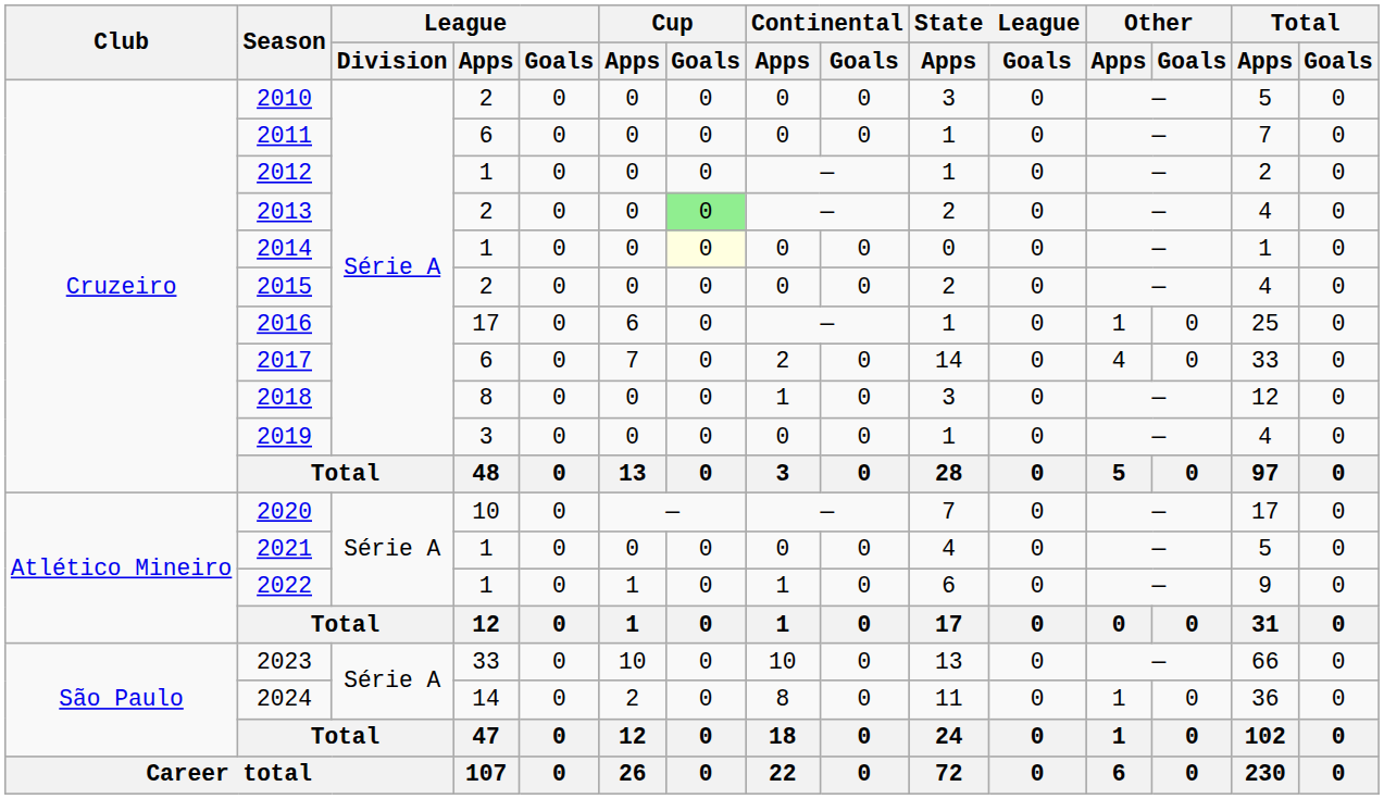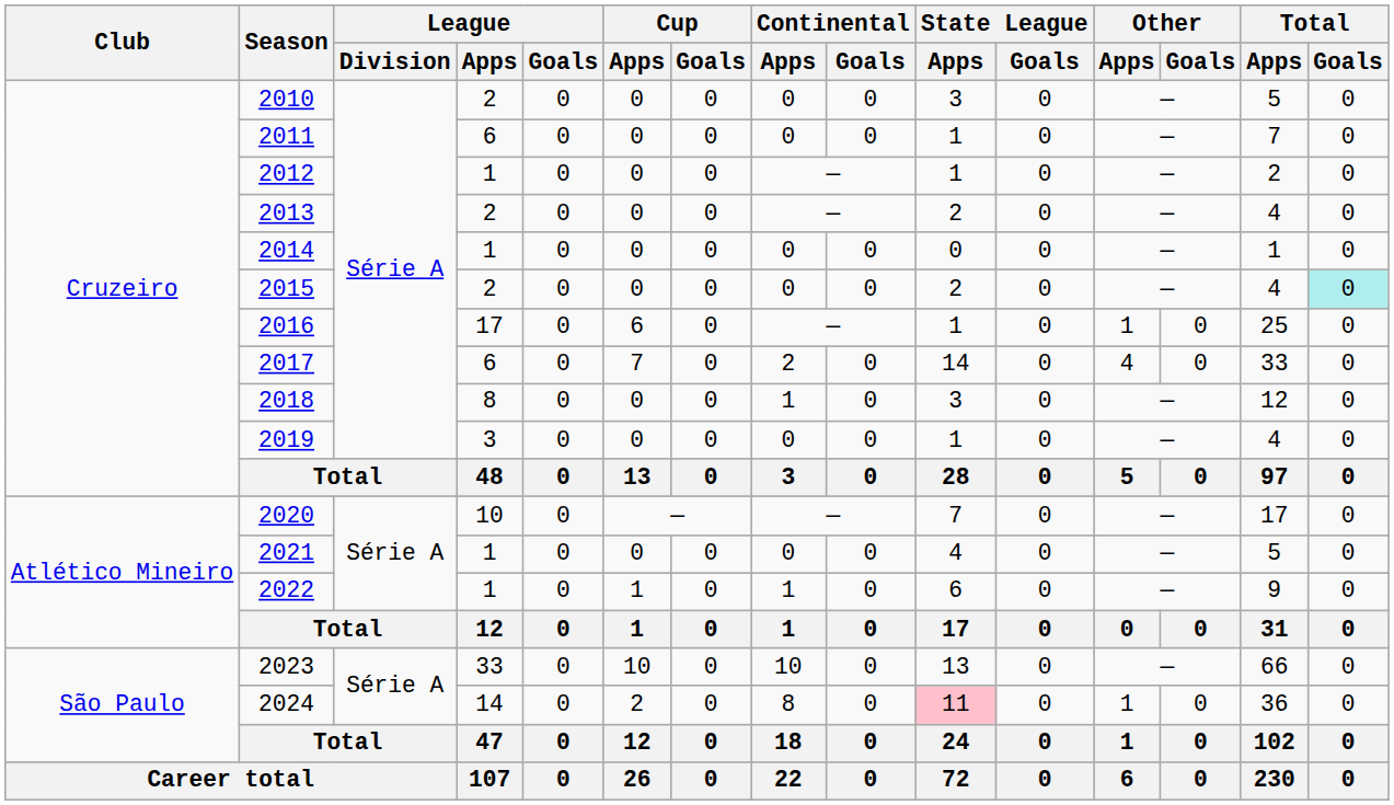2013 | Cup / Goals: lightgreen background -> no background
2014 | Cup / Goals: lightyellow background -> no background
2015 | Total / Goals: no background -> paleturquoise background
2024 | State League / Apps: no background -> pink background
